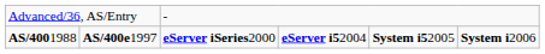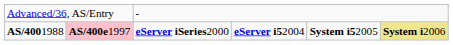AS/4001988 | column 2: no background -> pink background
AS/4001988 | column 6: no background -> khaki background
